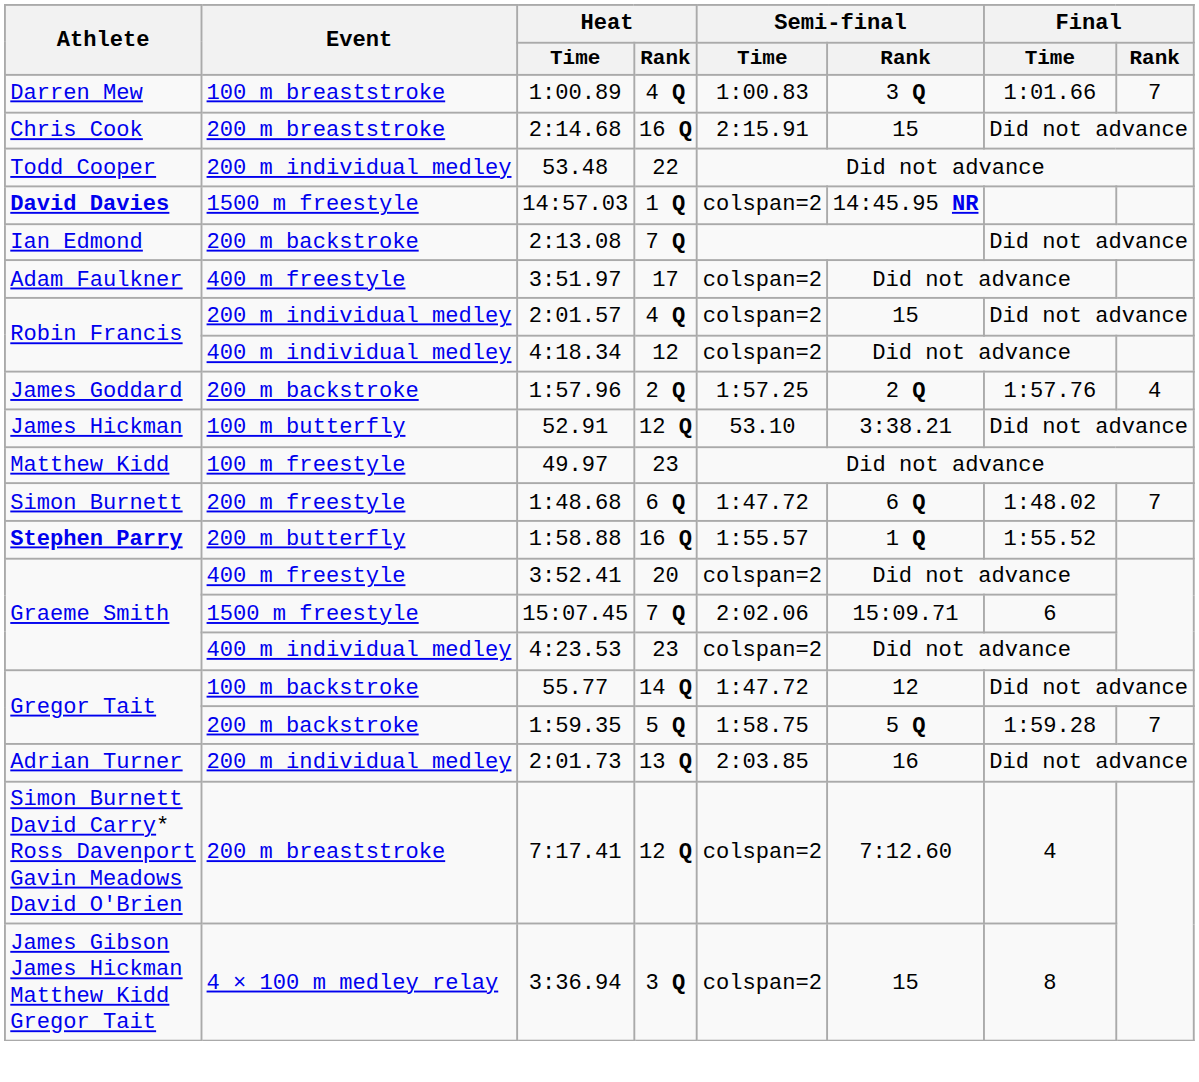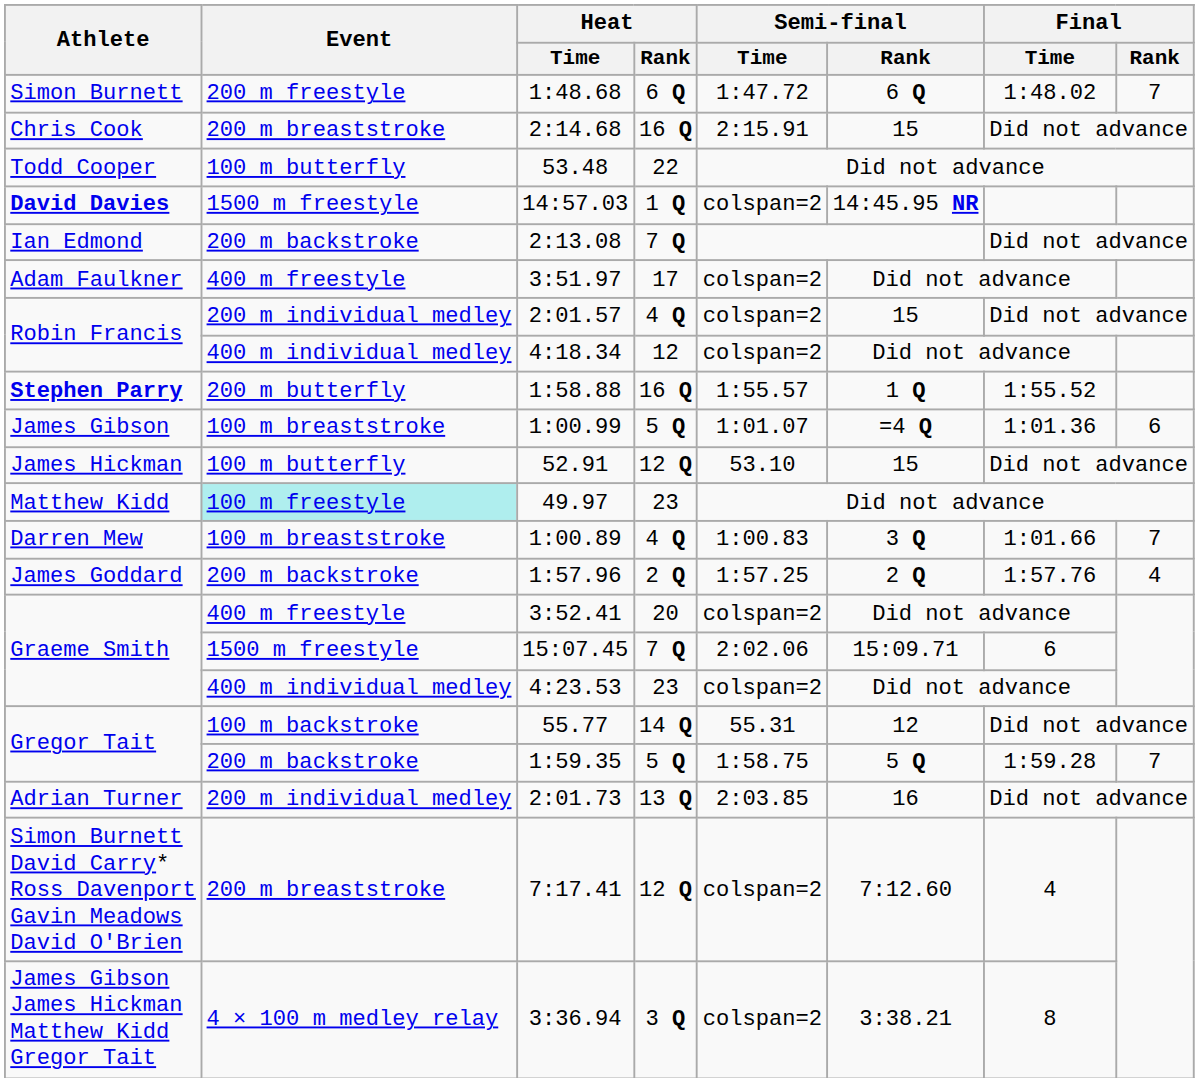rows swapped: 1:48.68 <-> 1:00.89
53.48 | Event: 200 m individual medley -> 100 m butterfly
rows swapped: 1:57.96 <-> 1:58.88
+ row: James Gibson | 100 m breaststroke | 1:00.99 | 5 Q | 1:01.07 | =4 Q | 1:01.36 | 6
52.91 | Semi-final / Rank: 3:38.21 -> 15
49.97 | Event: no background -> paleturquoise background
55.77 | Semi-final / Time: 1:47.72 -> 55.31
3:36.94 | Semi-final / Rank: 15 -> 3:38.21
